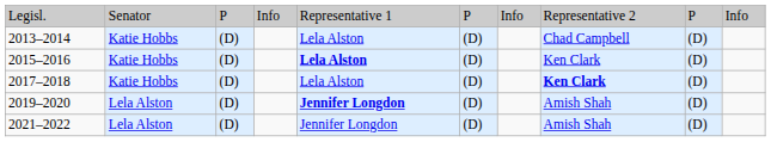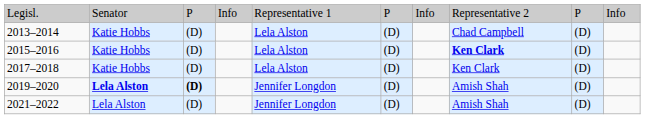2015–2016 | column 5: bold -> normal
2015–2016 | column 8: normal -> bold
2017–2018 | column 8: bold -> normal
2019–2020 | column 2: normal -> bold
2019–2020 | column 3: normal -> bold
2019–2020 | column 5: bold -> normal
